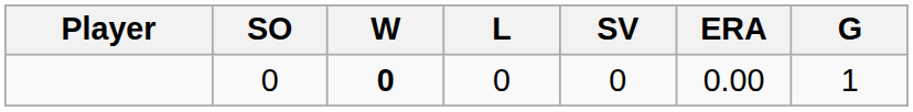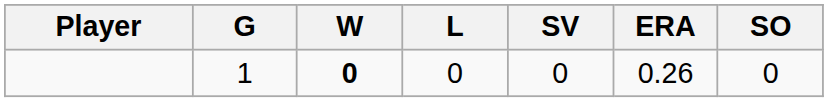columns swapped: G <-> SO
row 2 | ERA: 0.00 -> 0.26
